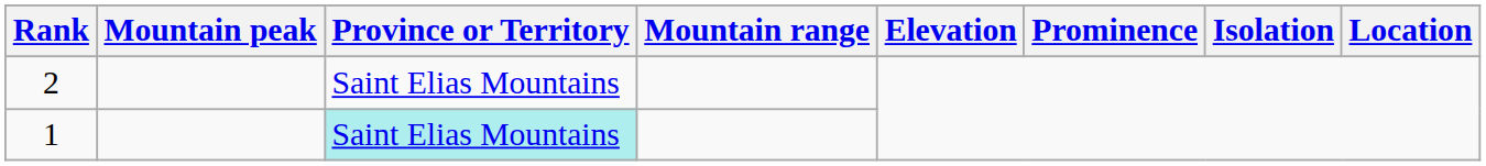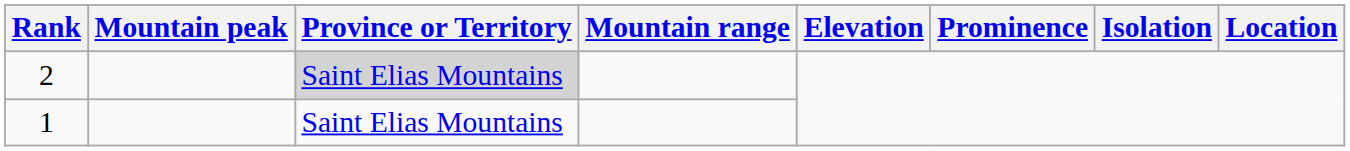2 | Province or Territory: no background -> lightgrey background
1 | Province or Territory: paleturquoise background -> no background
